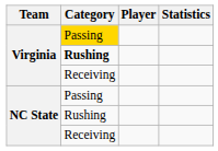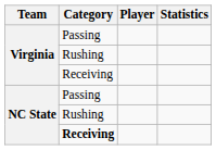Virginia / Passing | Category: gold background -> no background
Virginia / Rushing | Category: bold -> normal
NC State / Receiving | Category: normal -> bold
